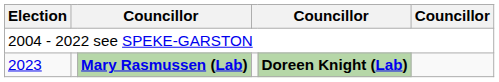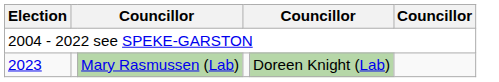2023 | column 3: bold -> normal
2023 | column 5: bold -> normal
